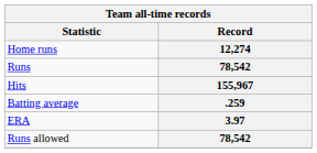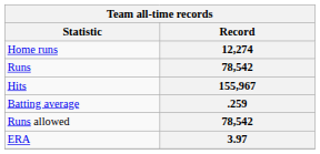rows swapped: ERA <-> Runs allowed
